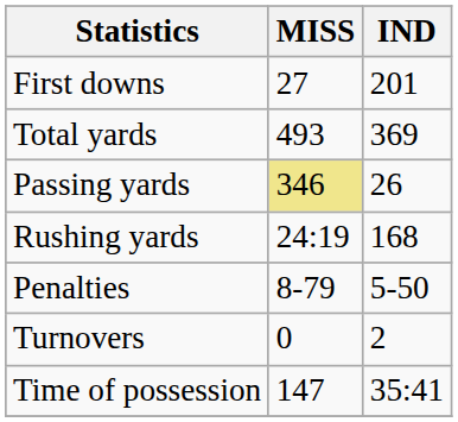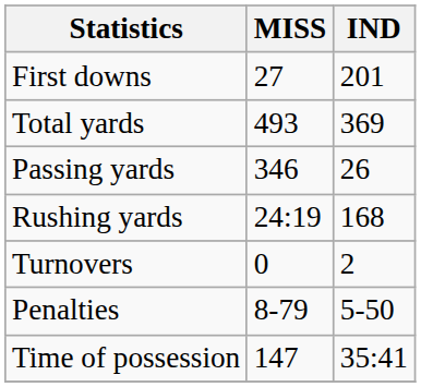Passing yards | MISS: khaki background -> no background
rows swapped: Penalties <-> Turnovers
